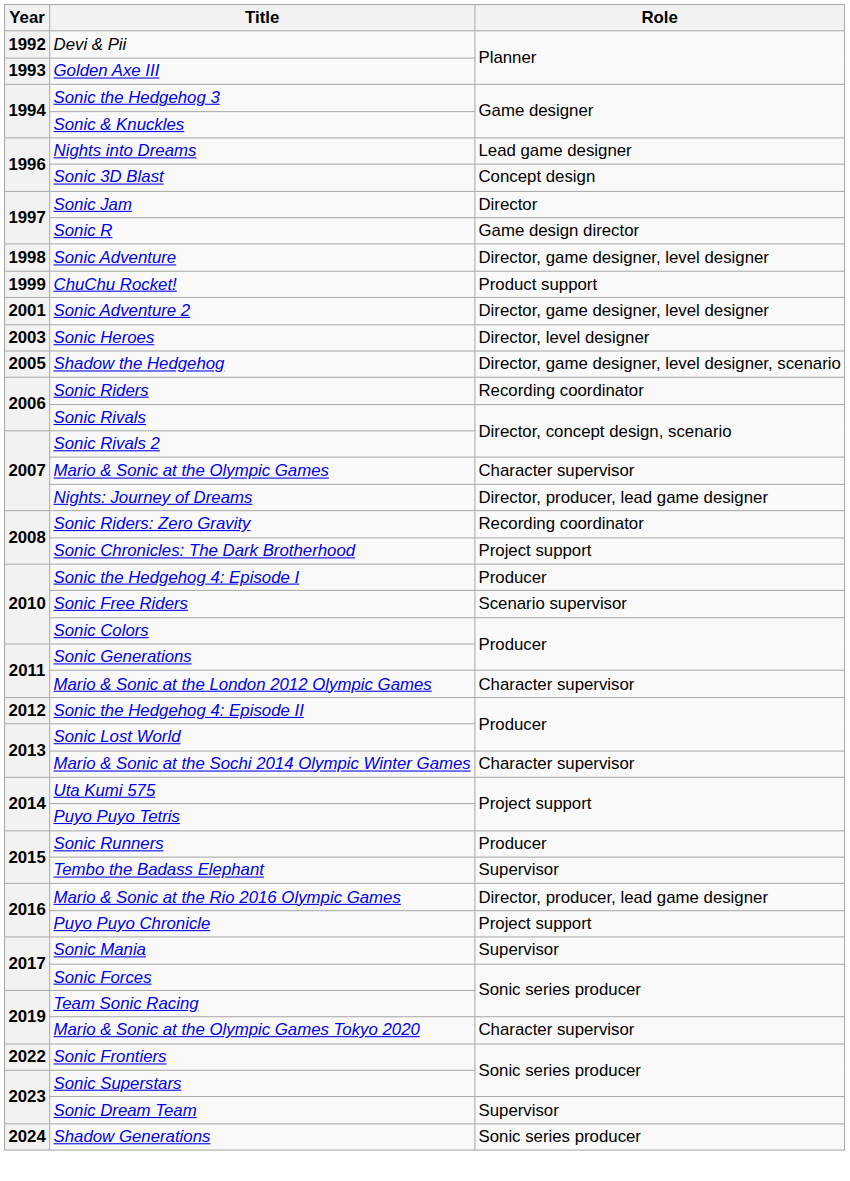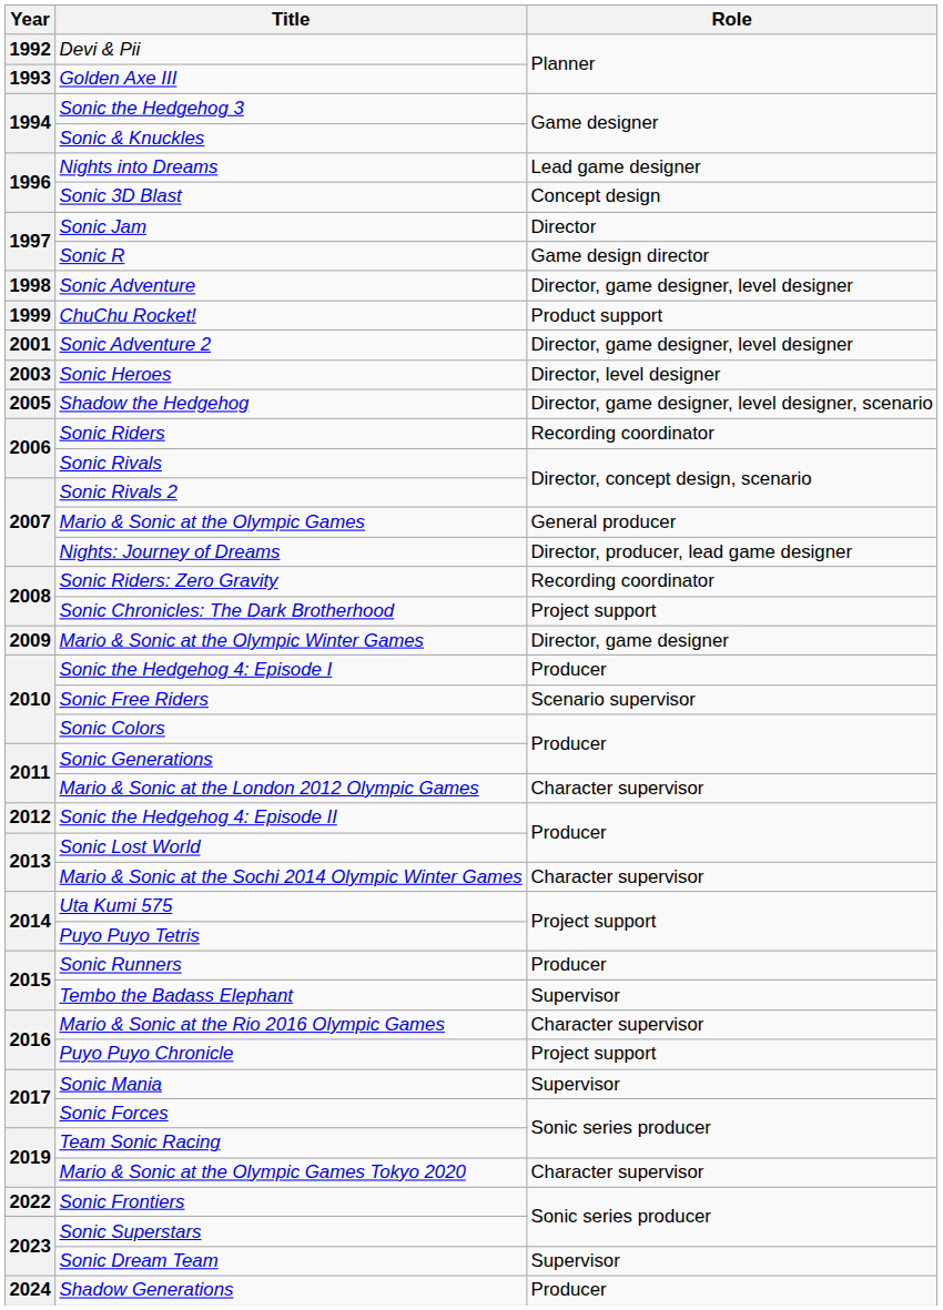Mario & Sonic at the Olympic Games | Role: Character supervisor -> General producer
+ row: 2009 | Mario & Sonic at the Olympic Winter Games | Director, game designer
Mario & Sonic at the Rio 2016 Olympic Games | Role: Director, producer, lead game designer -> Character supervisor
Shadow Generations | Role: Sonic series producer -> Producer
